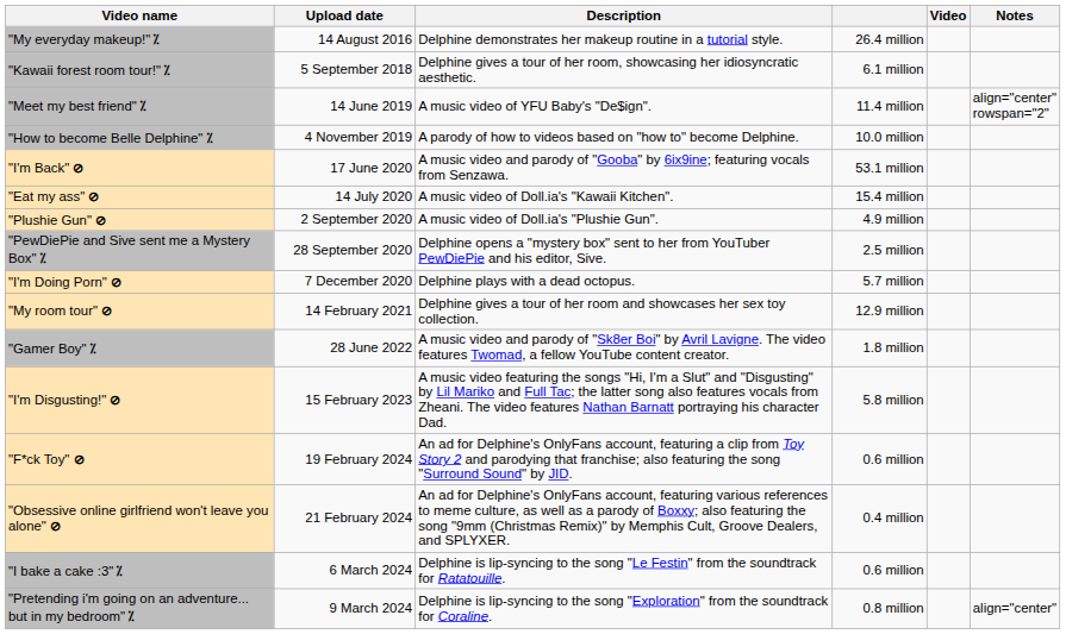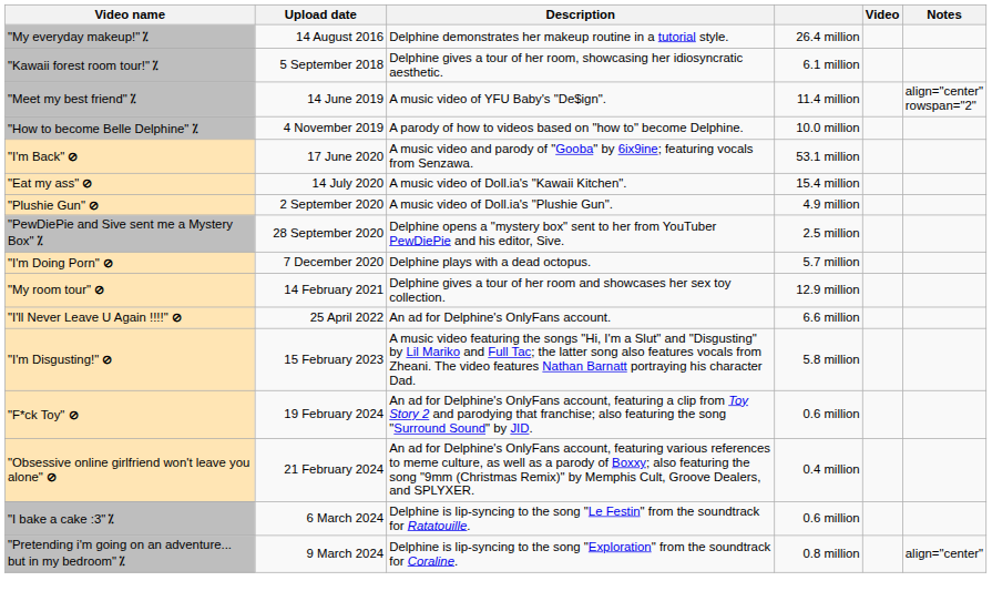+ row: "I'll Never Leave U Again !!!!" ⊘ | 25 April 2022 | An ad for Delphine's OnlyFans account. | 6.6 million
- row: "Gamer Boy" ⁒ | 28 June 2022 | A music video and parody of "Sk8er Boi" by Avril Lavigne. The video features Twomad, a fellow YouTube content creator. | 1.8 million
